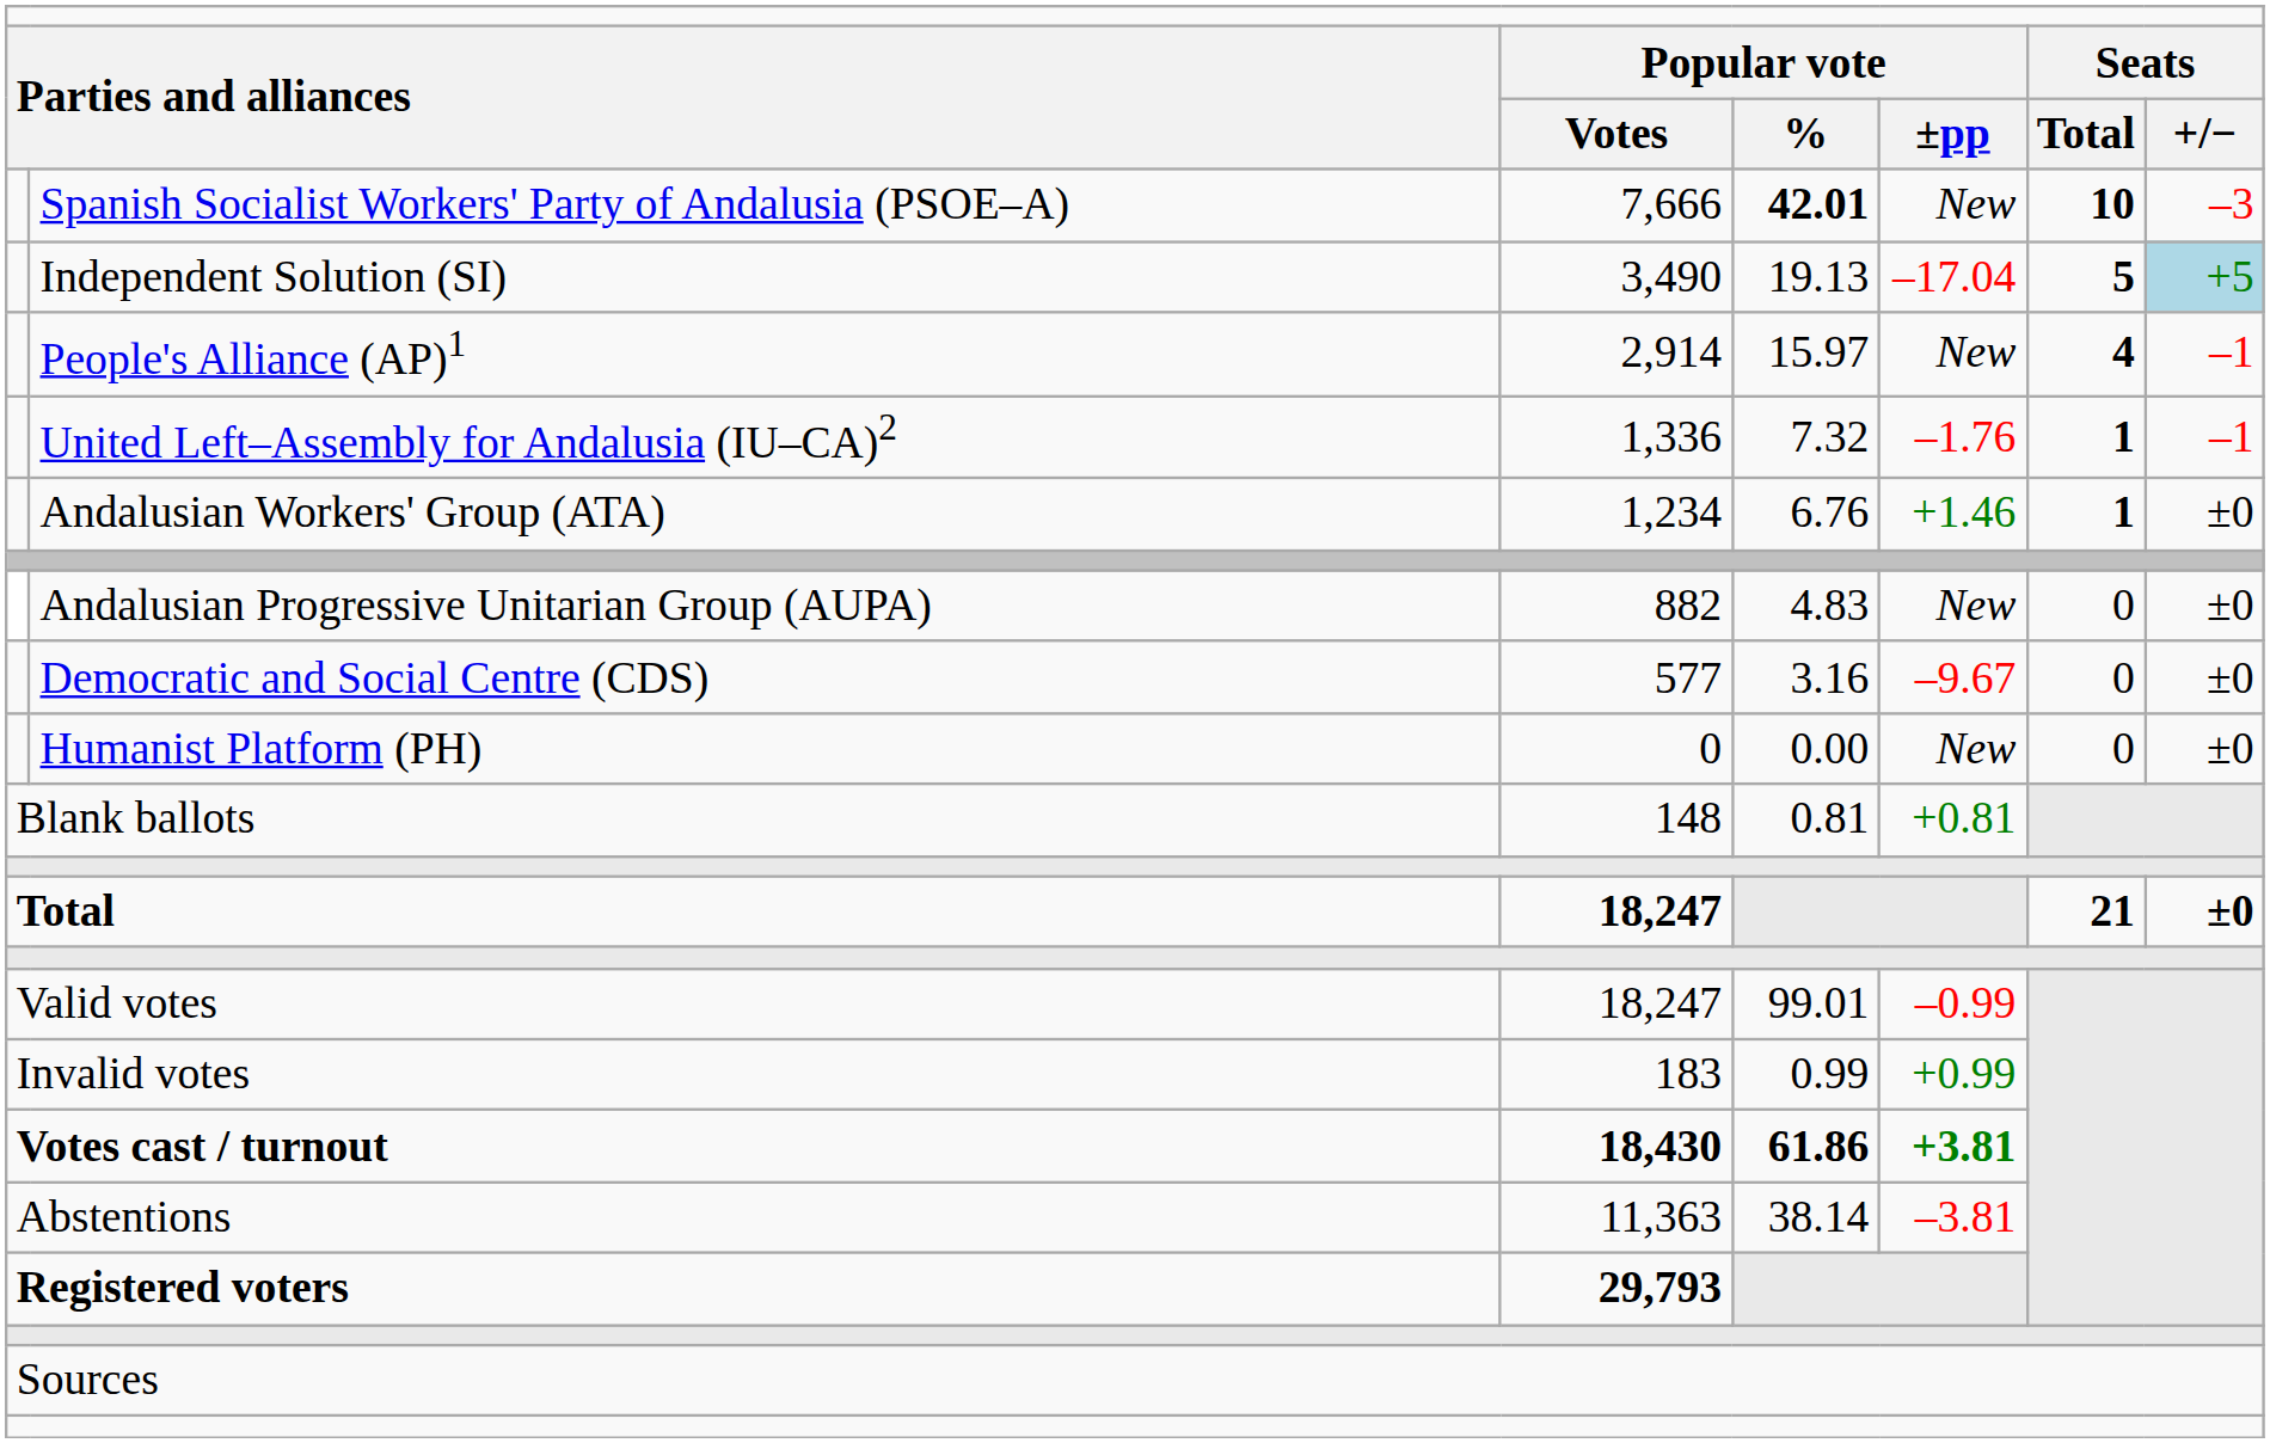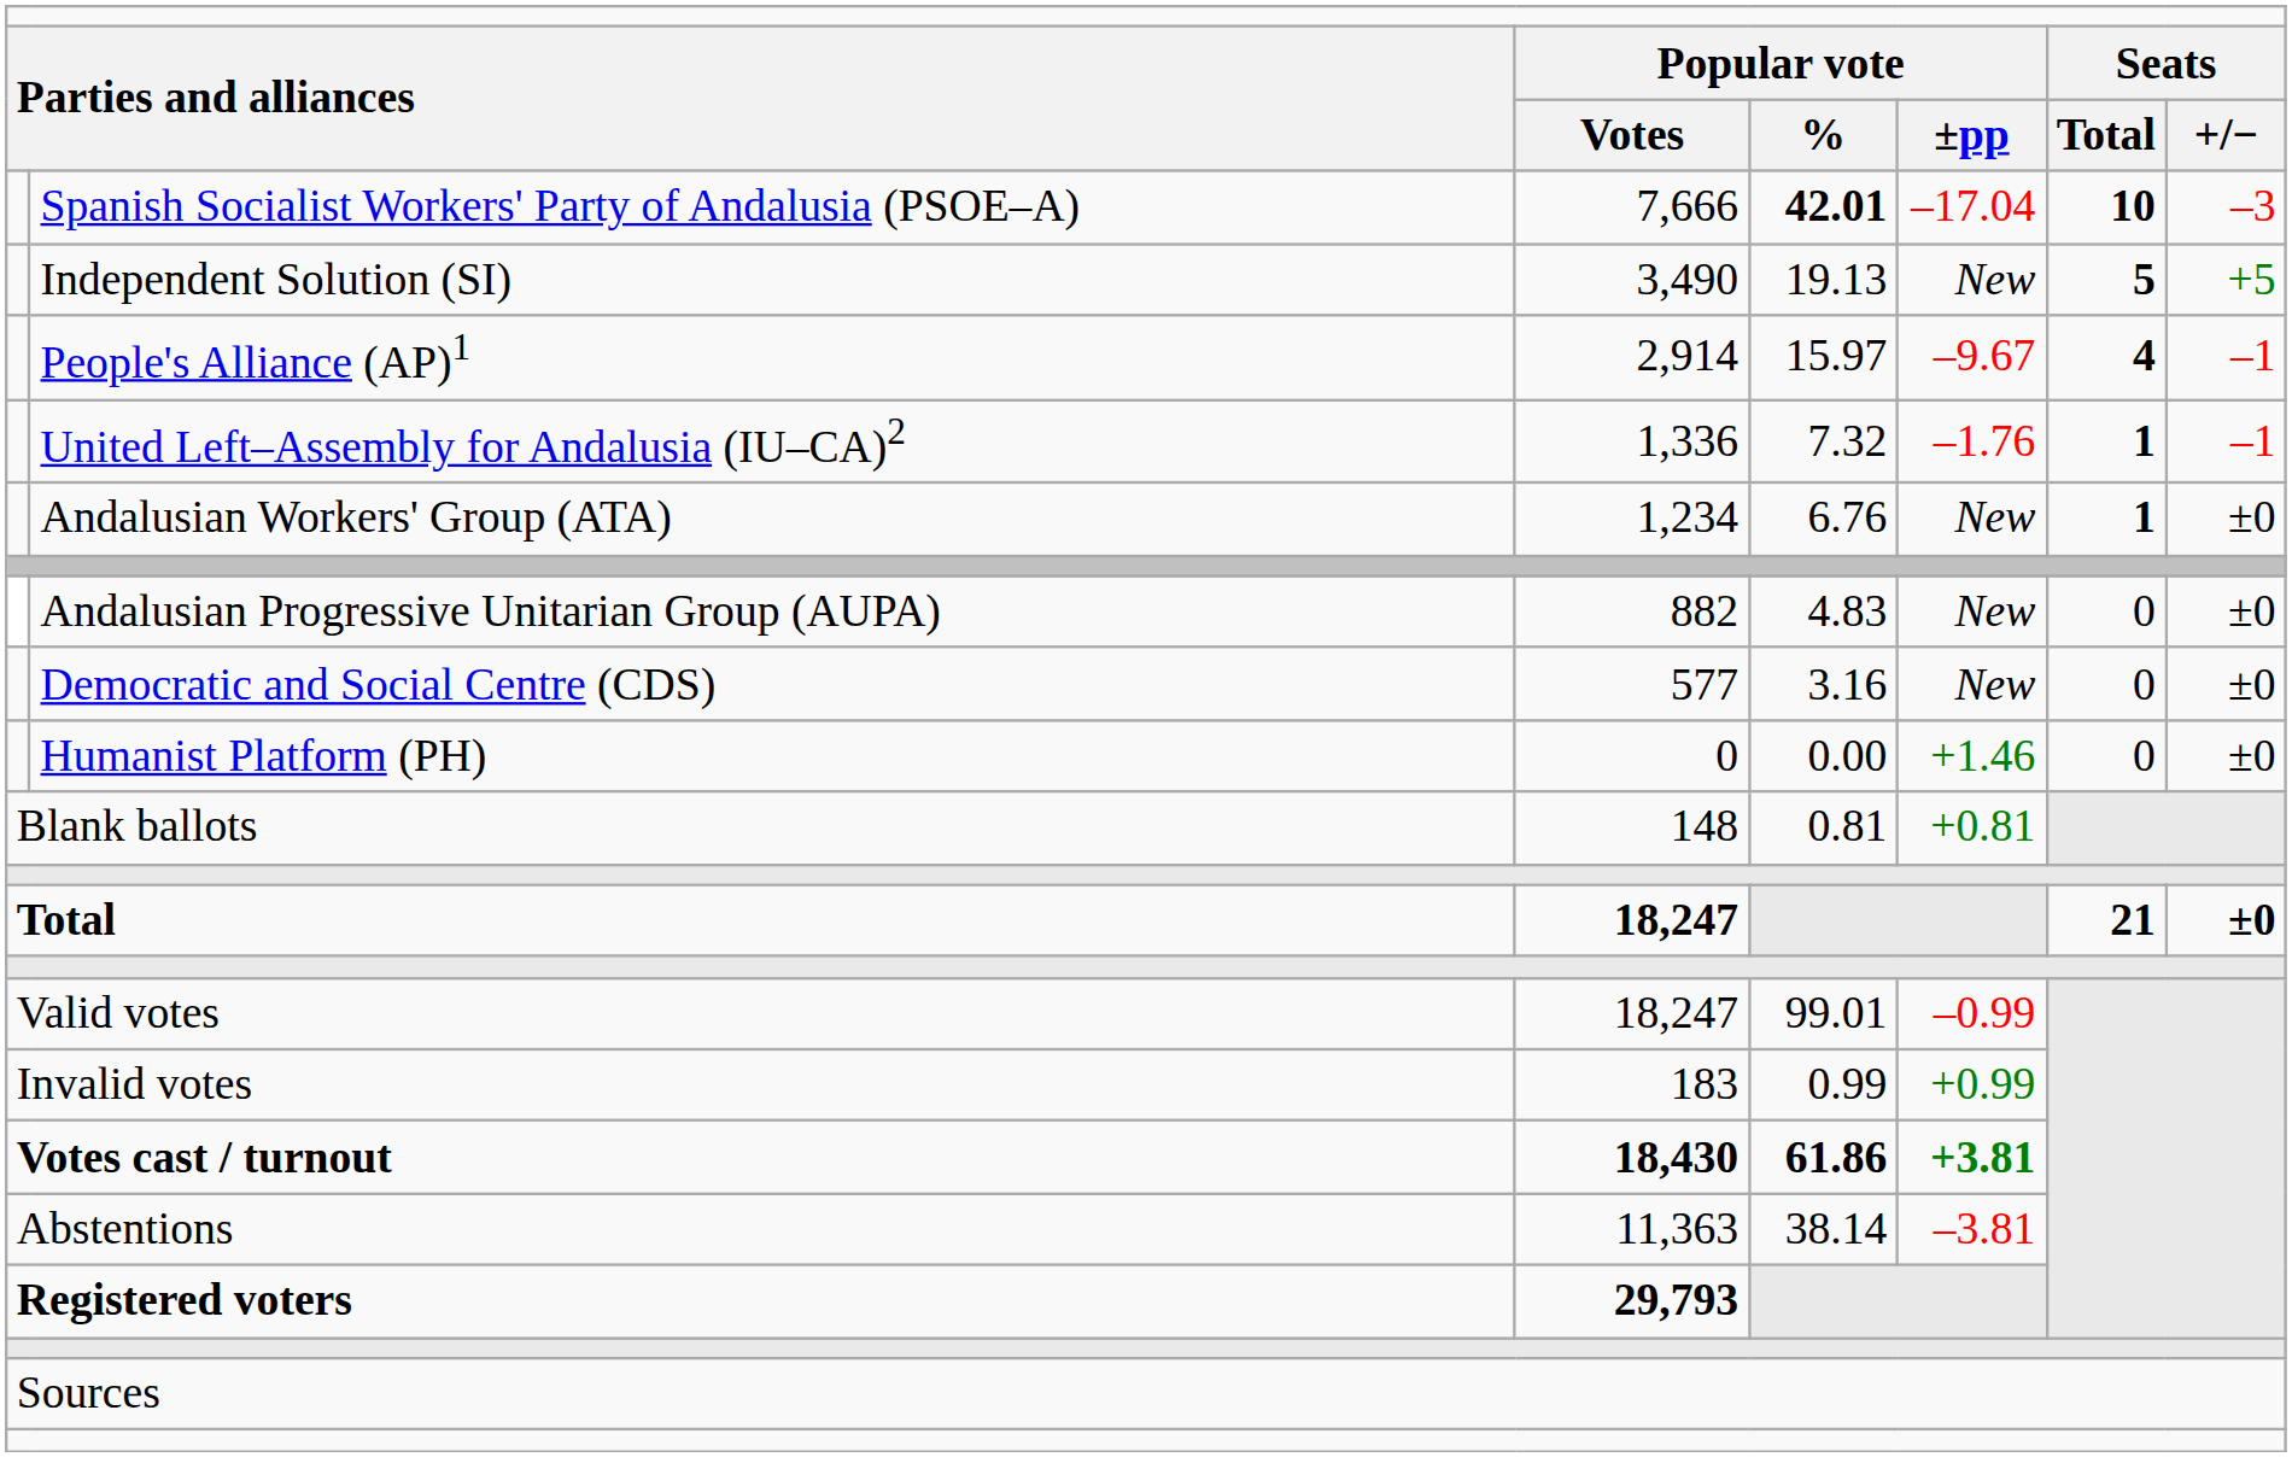Spanish Socialist Workers' Party of Andalusia (PSOE–A) | column 5: New -> –17.04
Independent Solution (SI) | column 5: –17.04 -> New
Independent Solution (SI) | column 7: lightblue background -> no background
People's Alliance (AP)1 | column 5: New -> –9.67
Andalusian Workers' Group (ATA) | column 5: +1.46 -> New
Democratic and Social Centre (CDS) | column 5: –9.67 -> New
Humanist Platform (PH) | column 5: New -> +1.46
